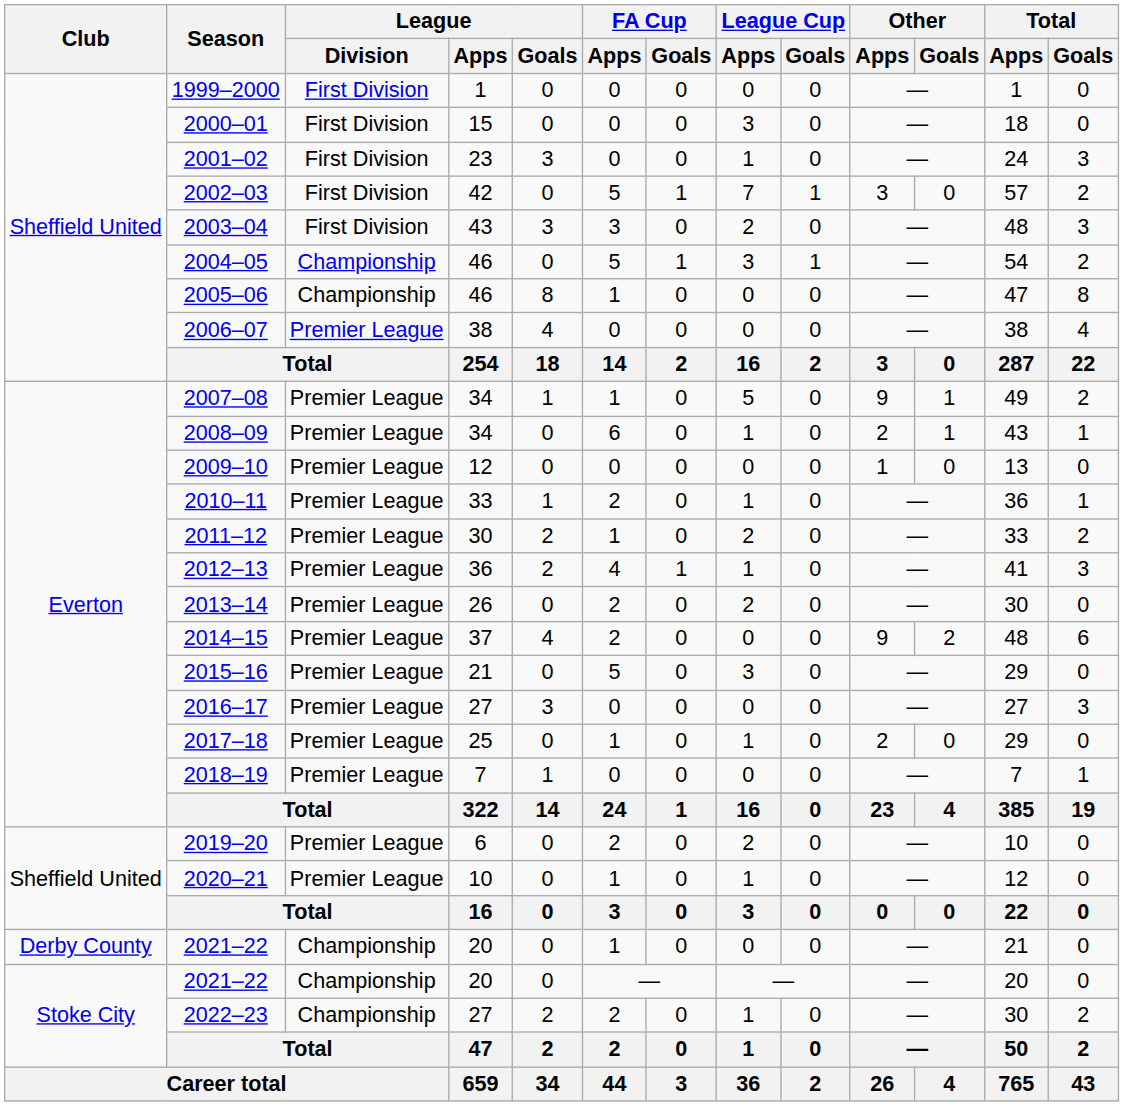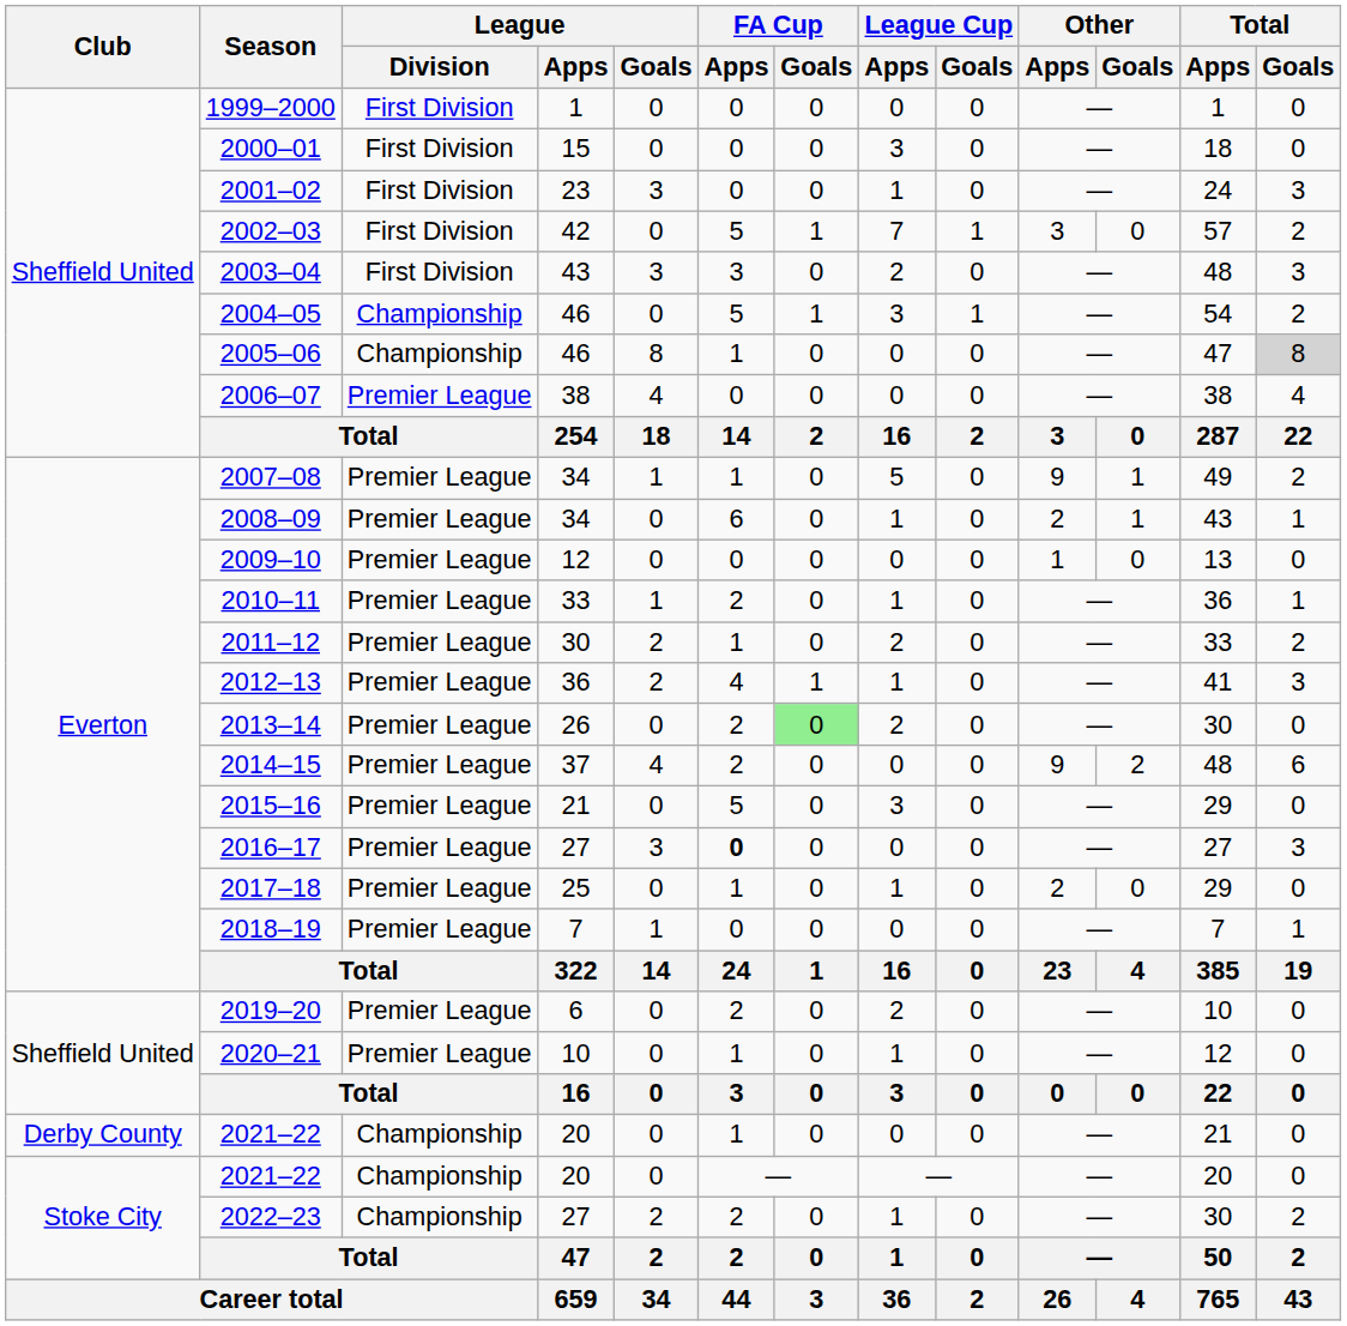2005–06 | Total / Goals: no background -> lightgrey background
2013–14 | FA Cup / Goals: no background -> lightgreen background
2016–17 | FA Cup / Apps: normal -> bold
